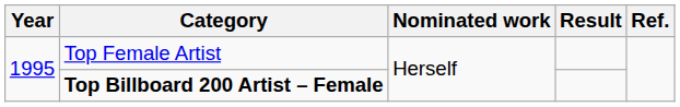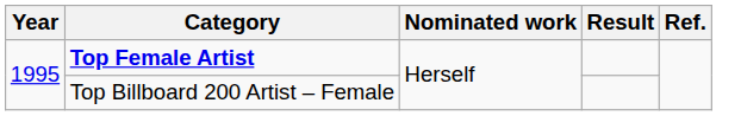Top Female Artist | Category: normal -> bold
Top Billboard 200 Artist – Female | Category: bold -> normal
